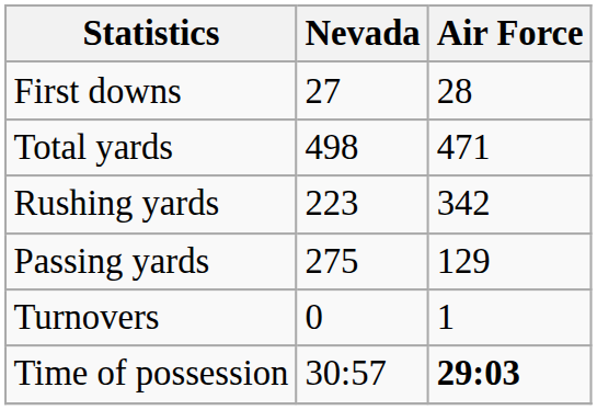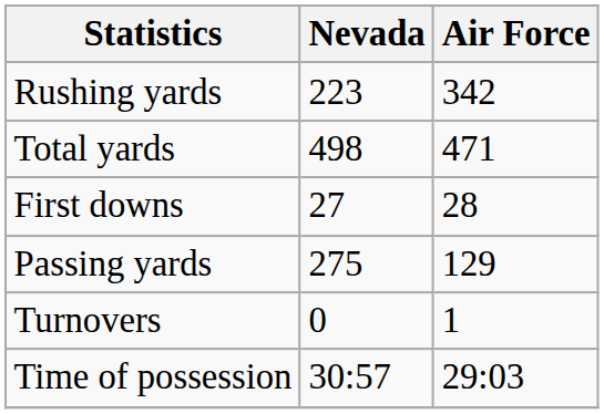rows swapped: First downs <-> Rushing yards
Time of possession | Air Force: bold -> normal
